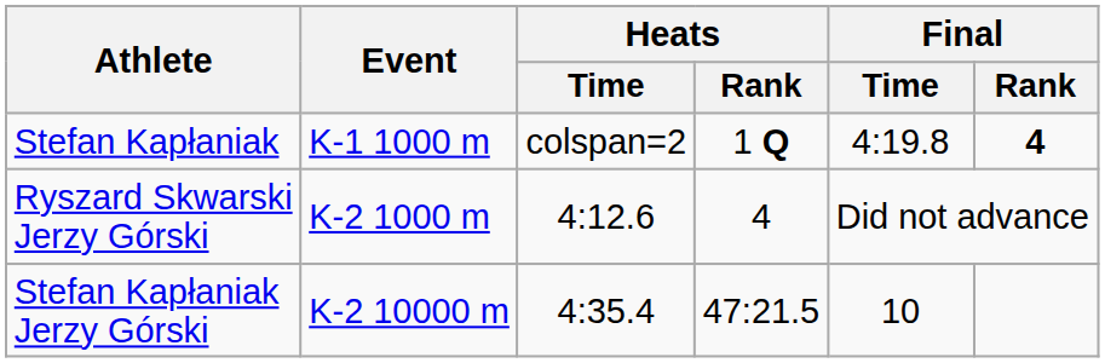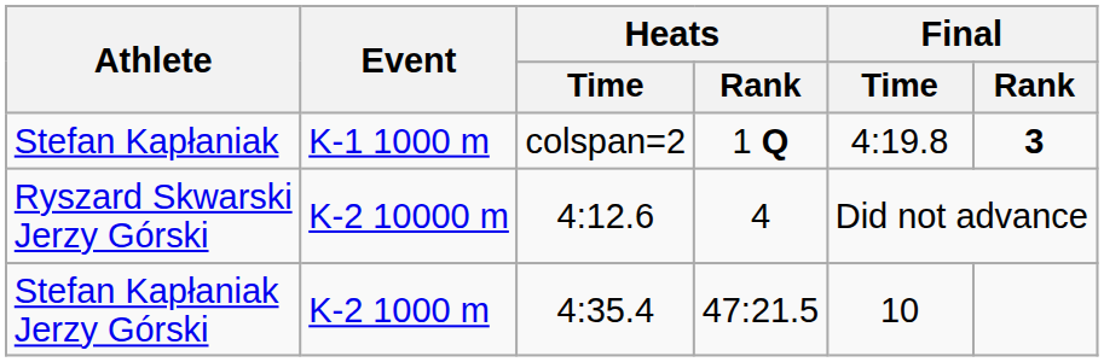Stefan Kapłaniak | Final / Rank: 4 -> 3
Ryszard Skwarski Jerzy Górski | Event: K-2 1000 m -> K-2 10000 m
Stefan Kapłaniak Jerzy Górski | Event: K-2 10000 m -> K-2 1000 m
